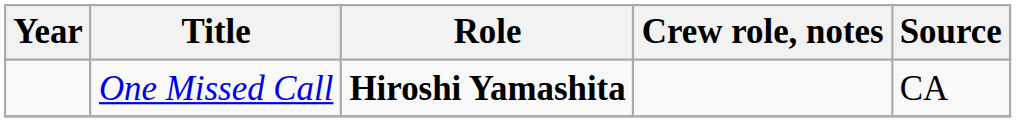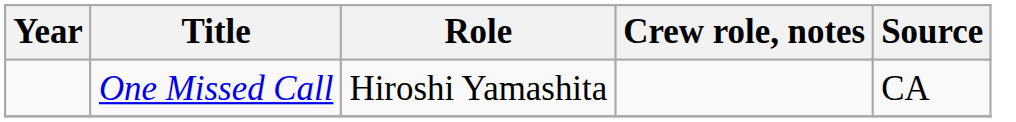One Missed Call | Role: bold -> normal
